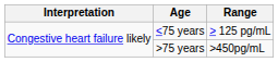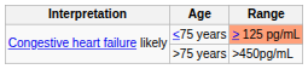<75 years | Range: no background -> lightsalmon background
